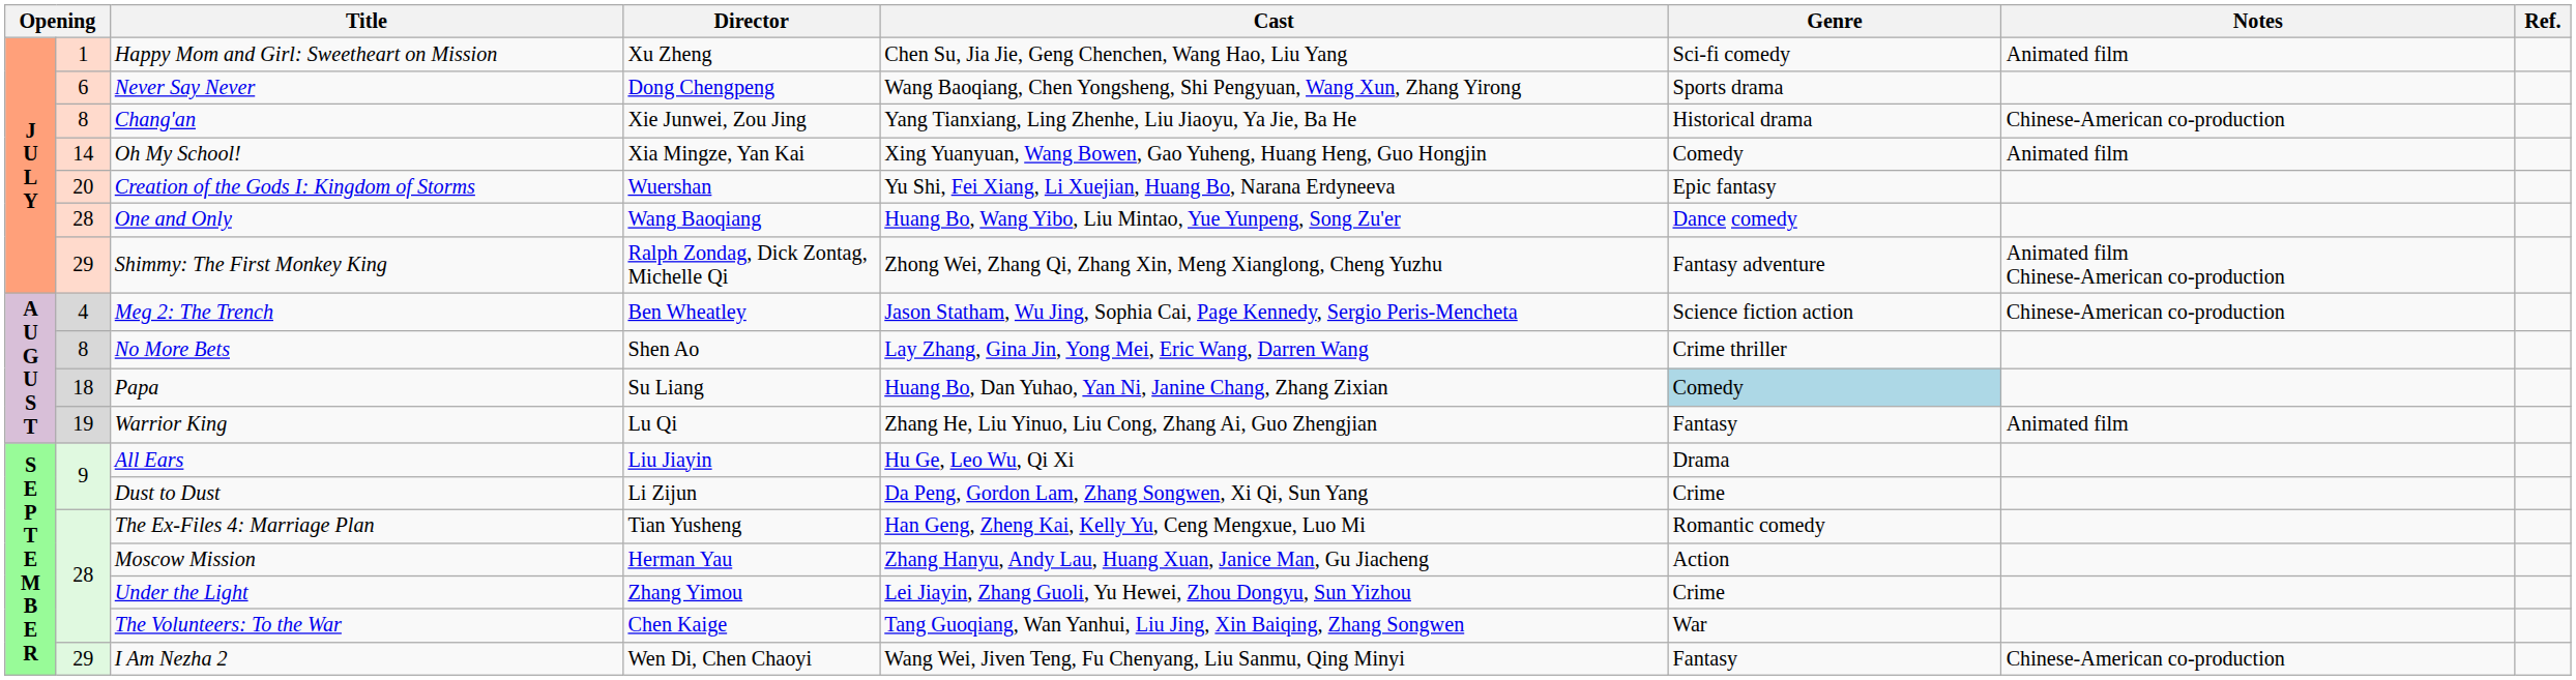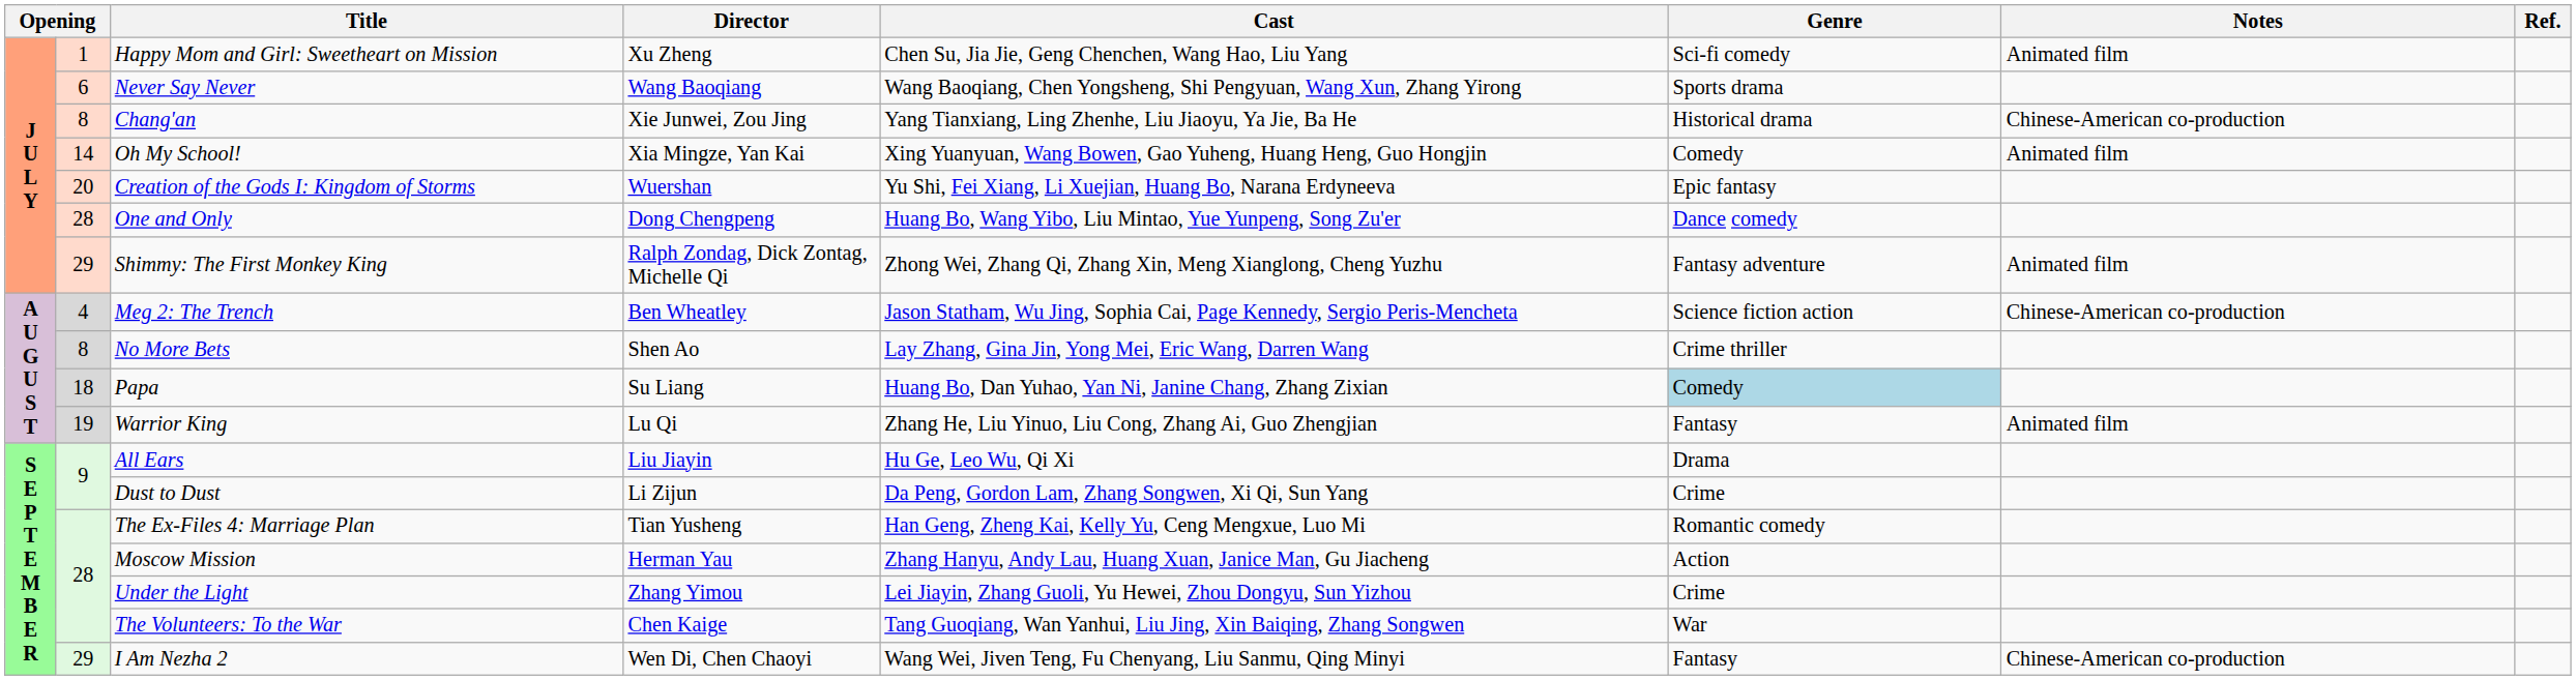Never Say Never | Director: Dong Chengpeng -> Wang Baoqiang
One and Only | Director: Wang Baoqiang -> Dong Chengpeng
Shimmy: The First Monkey King | Notes: Animated film Chinese-American co-production -> Animated film
